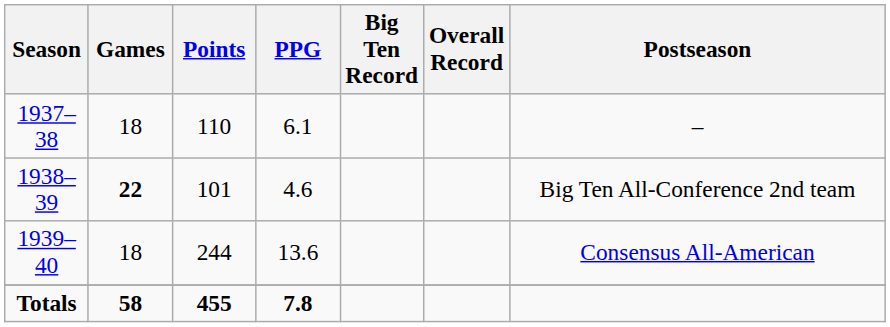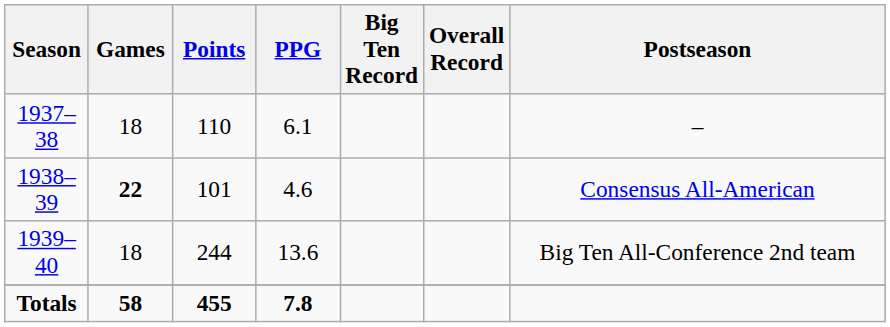1938–39 | Postseason: Big Ten All-Conference 2nd team -> Consensus All-American
1939–40 | Postseason: Consensus All-American -> Big Ten All-Conference 2nd team
